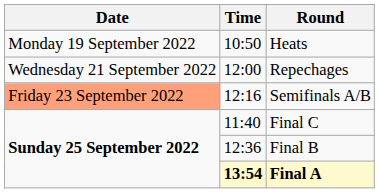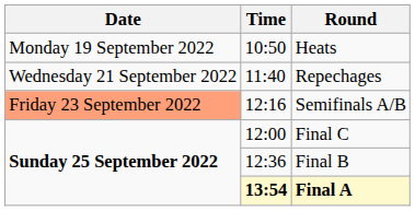Repechages | Time: 12:00 -> 11:40
Final C | Time: 11:40 -> 12:00
